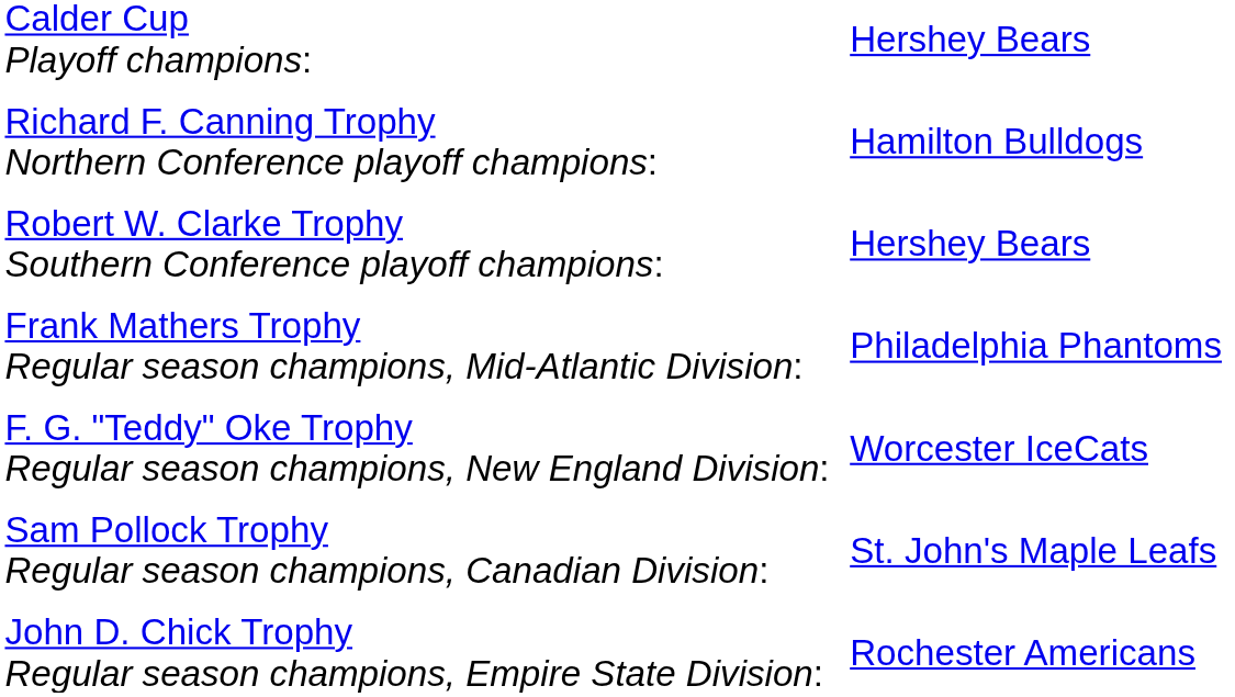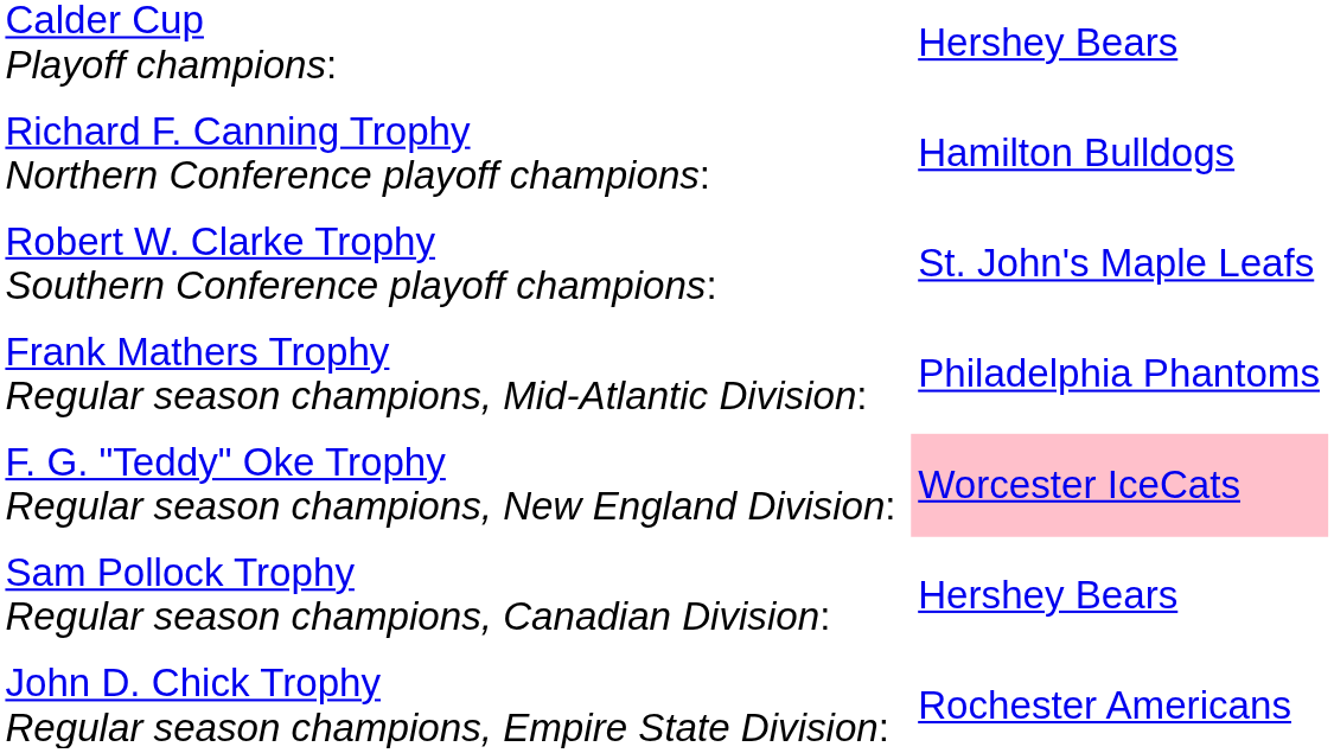row 3 | column 2: Hershey Bears -> St. John's Maple Leafs
row 5 | column 2: no background -> pink background
row 6 | column 2: St. John's Maple Leafs -> Hershey Bears
